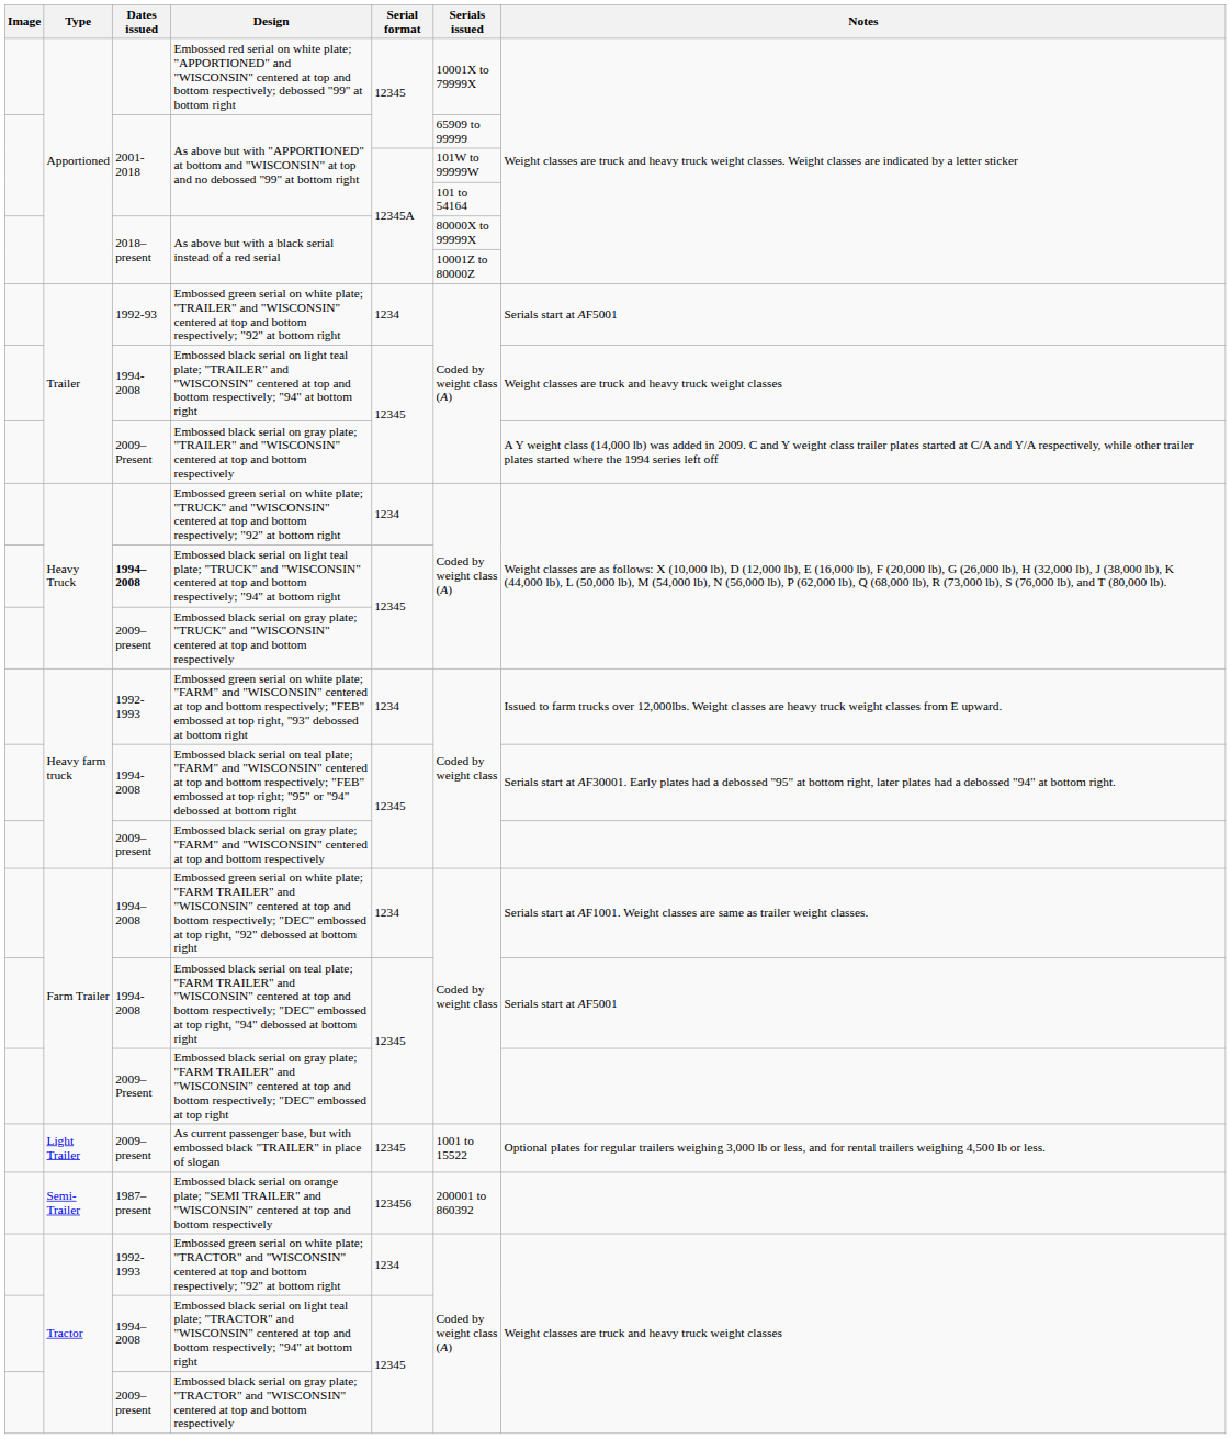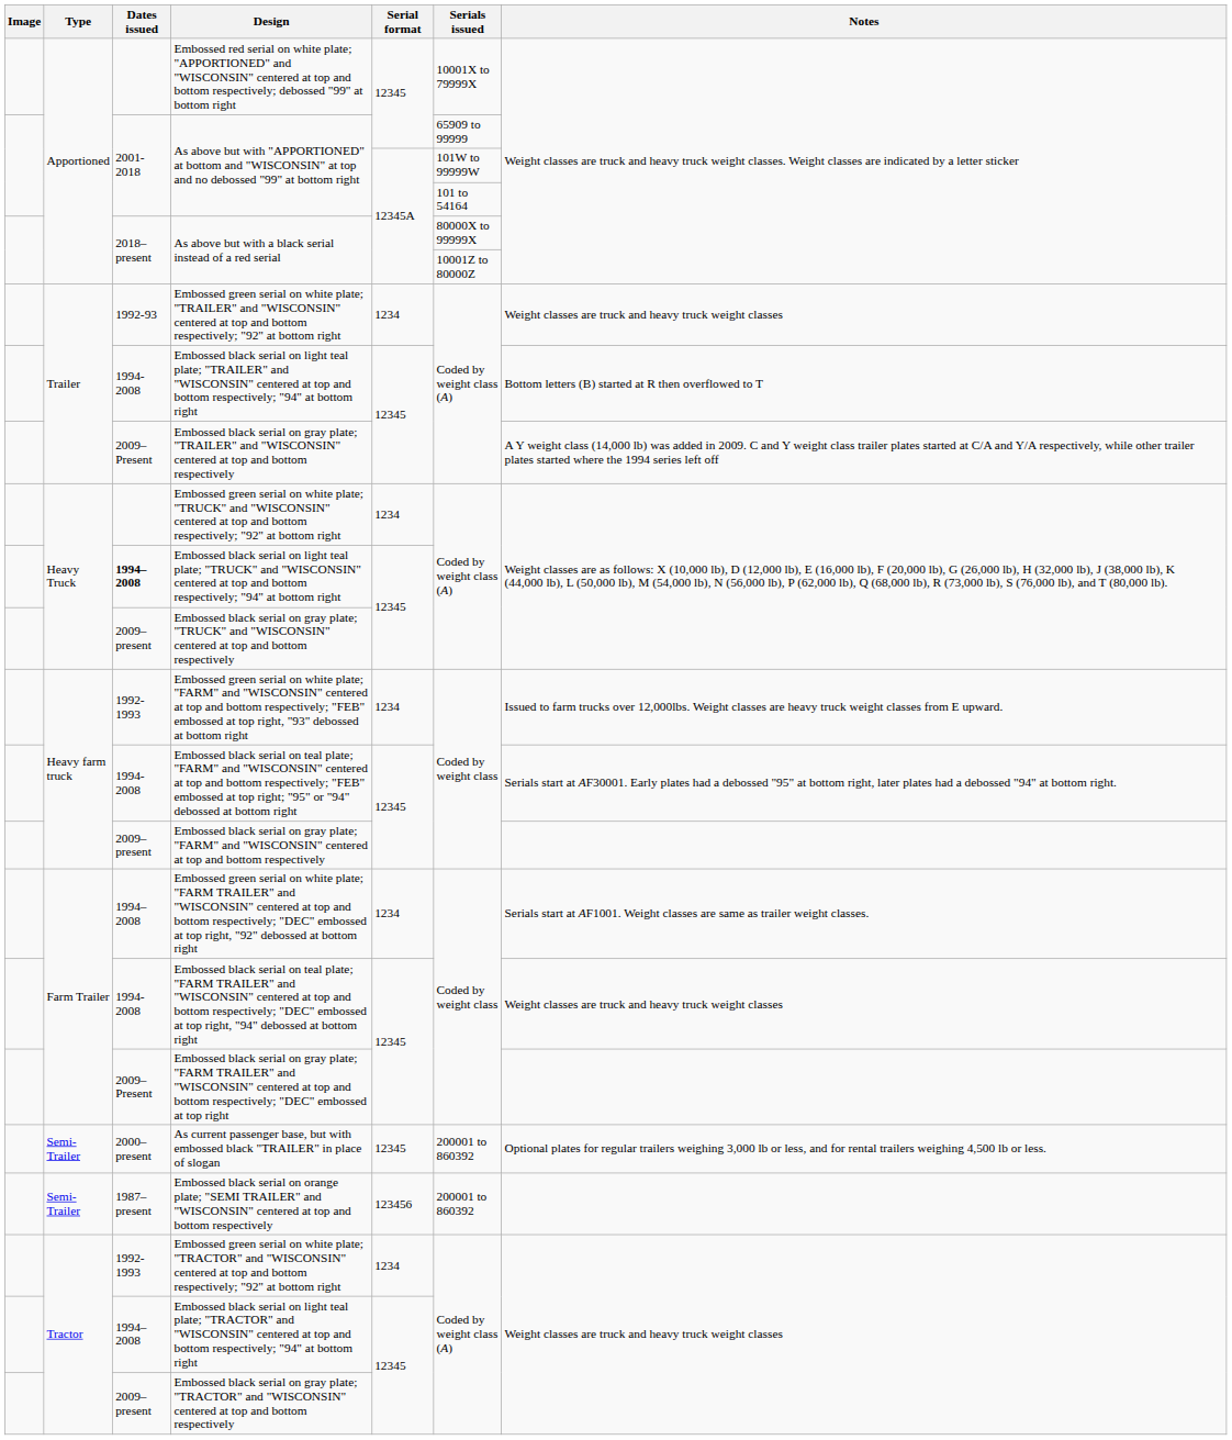row 8 | Notes: Serials start at AF5001 -> Weight classes are truck and heavy truck weight classes
row 9 | Notes: Weight classes are truck and heavy truck weight classes -> Bottom letters (B) started at R then overflowed to T
row 18 | Notes: Serials start at AF5001 -> Weight classes are truck and heavy truck weight classes
row 20 | Type: Light Trailer -> Semi-Trailer
row 20 | Dates issued: 2009–present -> 2000–present
row 20 | Serials issued: 1001 to 15522 -> 200001 to 860392
